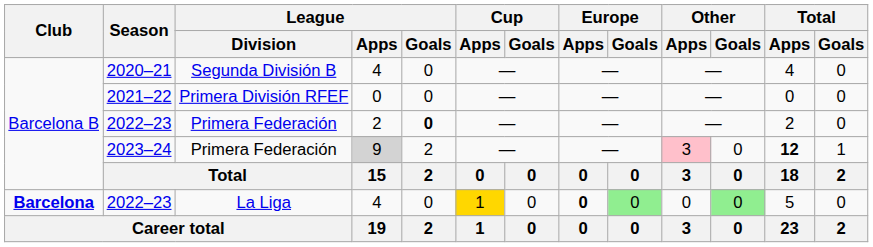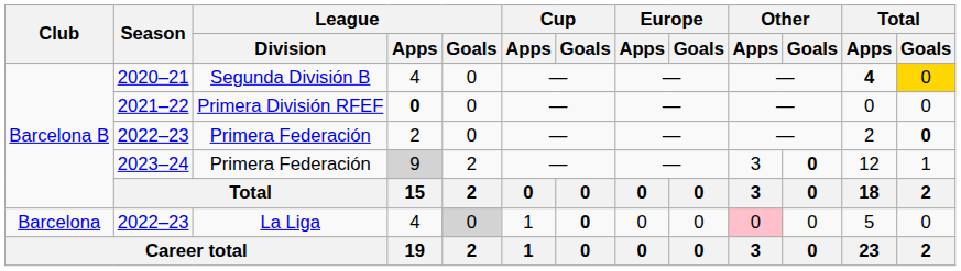2020–21 | Total / Apps: normal -> bold
2020–21 | Total / Goals: no background -> gold background
2021–22 | League / Apps: normal -> bold
2022–23 / Primera Federación | League / Goals: bold -> normal
2022–23 / Primera Federación | Total / Goals: normal -> bold
2023–24 | Other / Apps: pink background -> no background
2023–24 | Other / Goals: normal -> bold
2023–24 | Total / Apps: bold -> normal
2022–23 / La Liga | Club: bold -> normal
2022–23 / La Liga | League / Goals: no background -> lightgrey background
2022–23 / La Liga | Cup / Apps: gold background -> no background
2022–23 / La Liga | Cup / Goals: normal -> bold
2022–23 / La Liga | Europe / Apps: bold -> normal
2022–23 / La Liga | Europe / Goals: lightgreen background -> no background
2022–23 / La Liga | Other / Apps: no background -> pink background
2022–23 / La Liga | Other / Goals: lightgreen background -> no background
